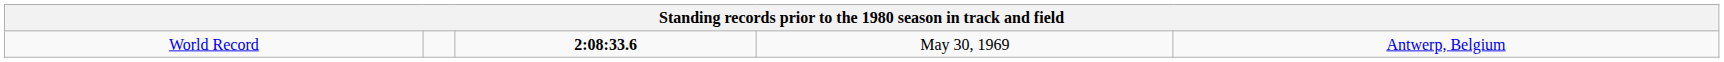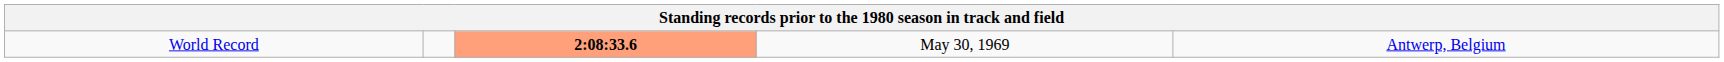World Record | column 3: no background -> lightsalmon background
